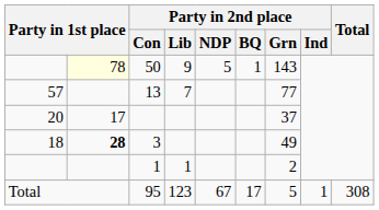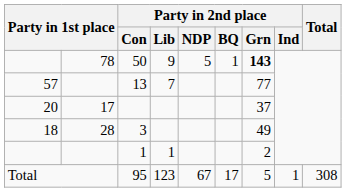50 | column 2: lightyellow background -> no background
50 | Party in 2nd place / Grn: normal -> bold
3 | column 2: bold -> normal
